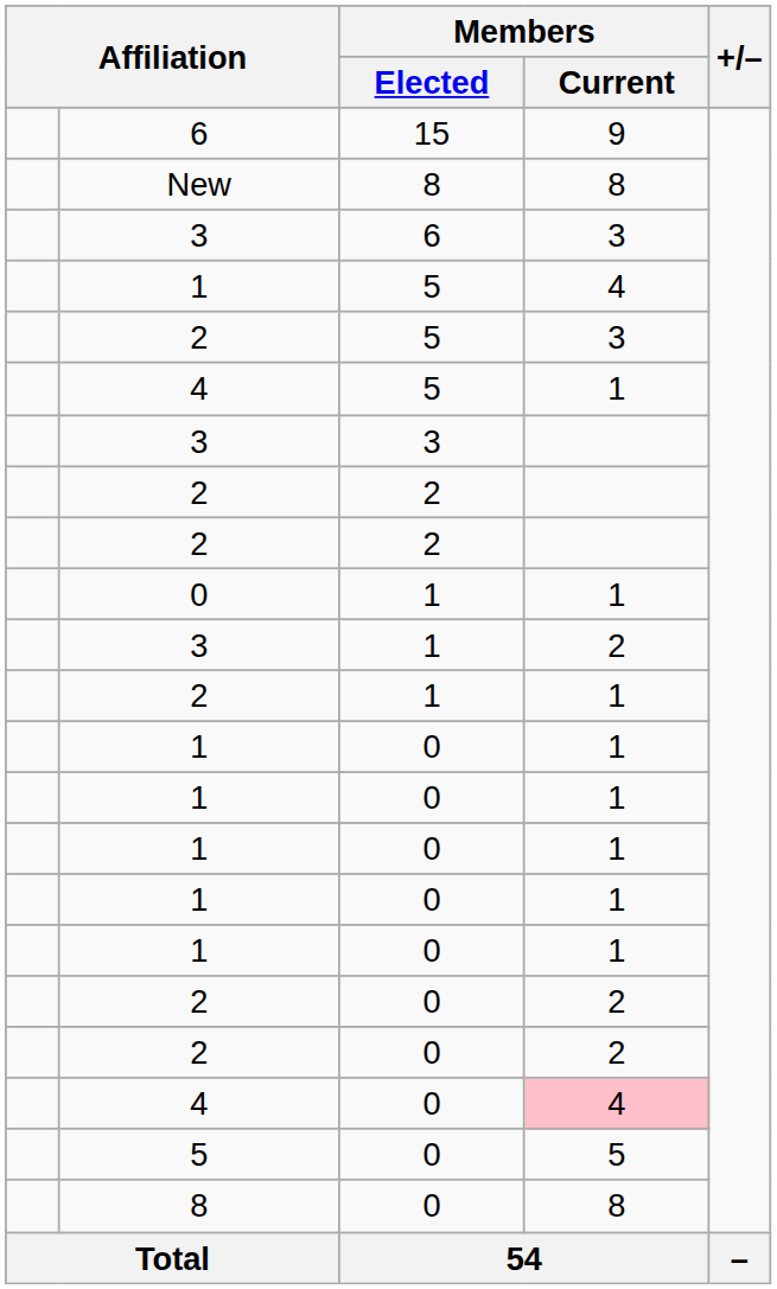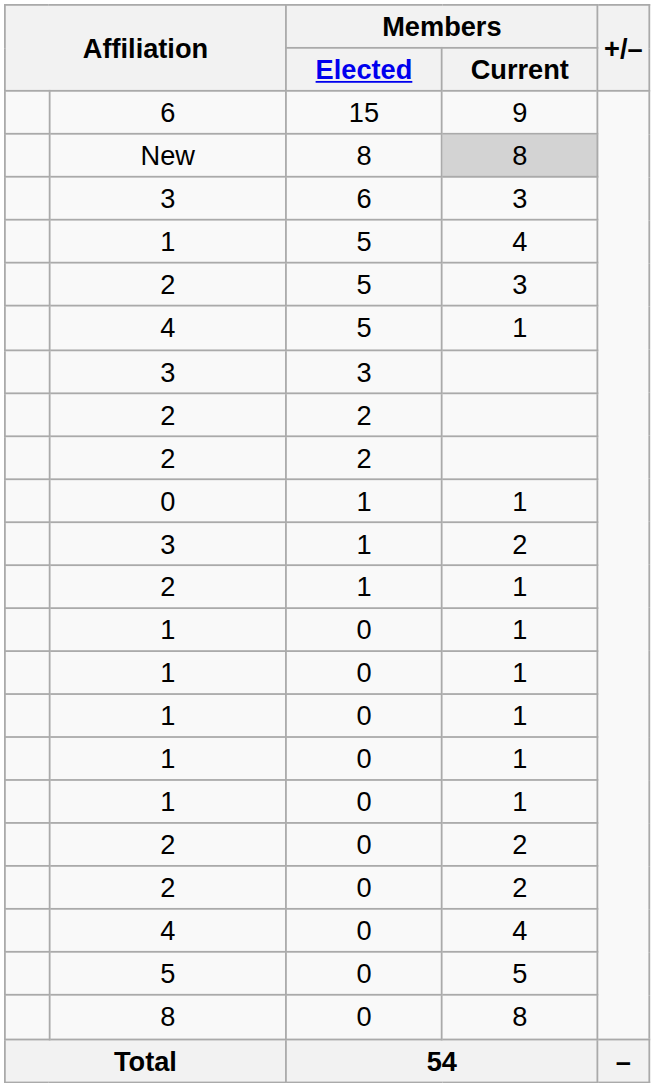New | Members / Current: no background -> lightgrey background
4 / 0 | Members / Current: pink background -> no background
